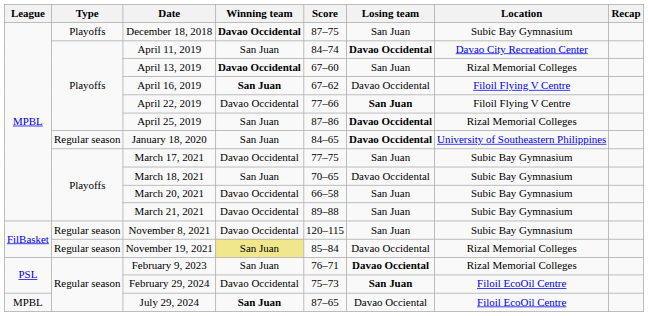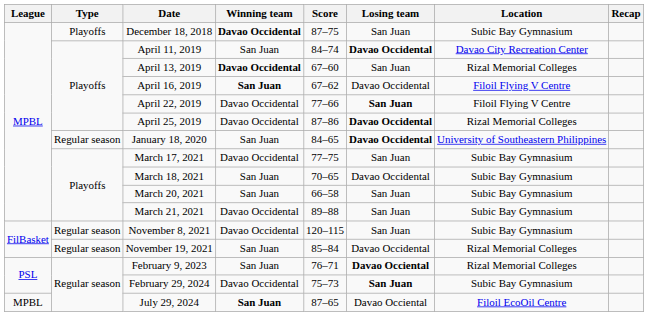April 25, 2019 | Winning team: San Juan -> Davao Occidental
March 20, 2021 | Winning team: Davao Occidental -> San Juan
November 19, 2021 | Winning team: khaki background -> no background
February 29, 2024 | Location: Filoil EcoOil Centre -> Subic Bay Gymnasium
